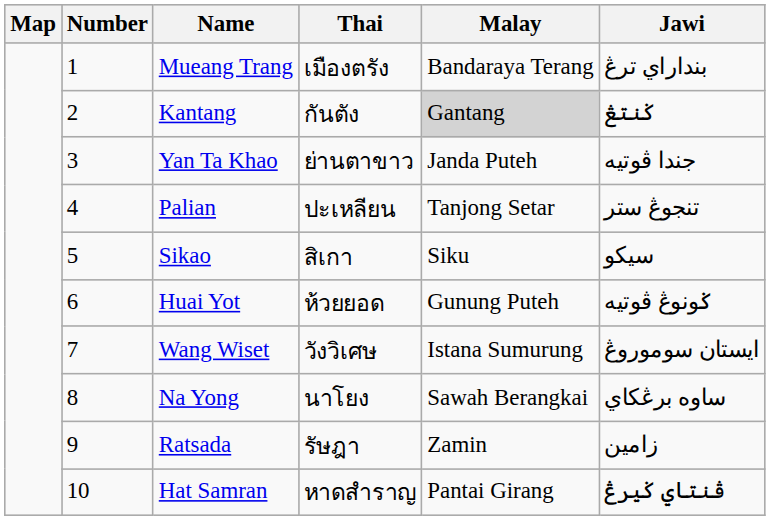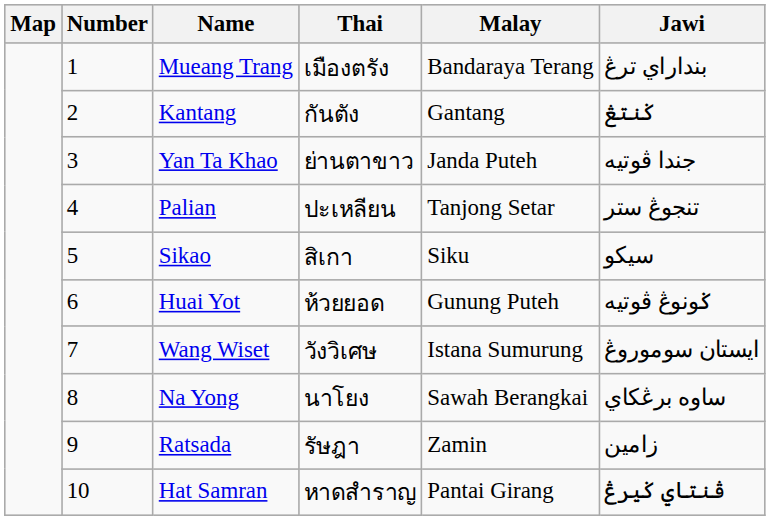Kantang | Malay: lightgrey background -> no background
